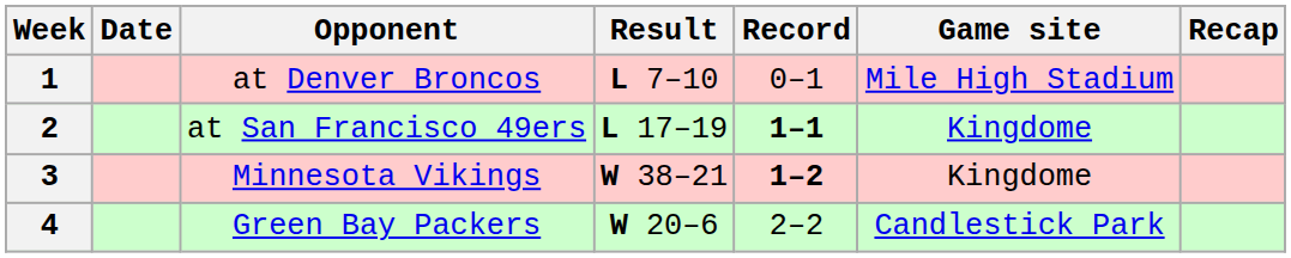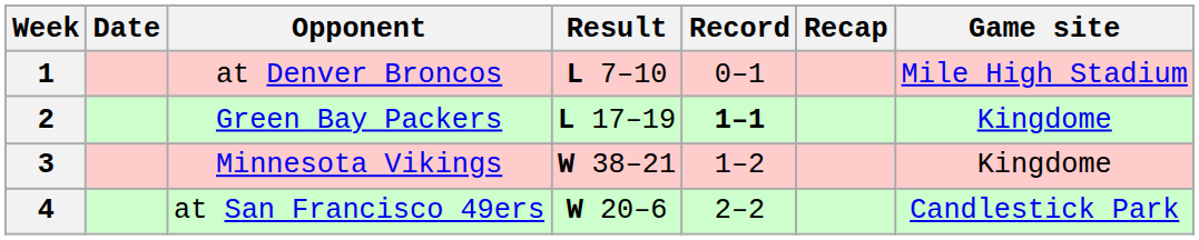columns swapped: Game site <-> Recap
2 | Opponent: at San Francisco 49ers -> Green Bay Packers
3 | Record: bold -> normal
4 | Opponent: Green Bay Packers -> at San Francisco 49ers
